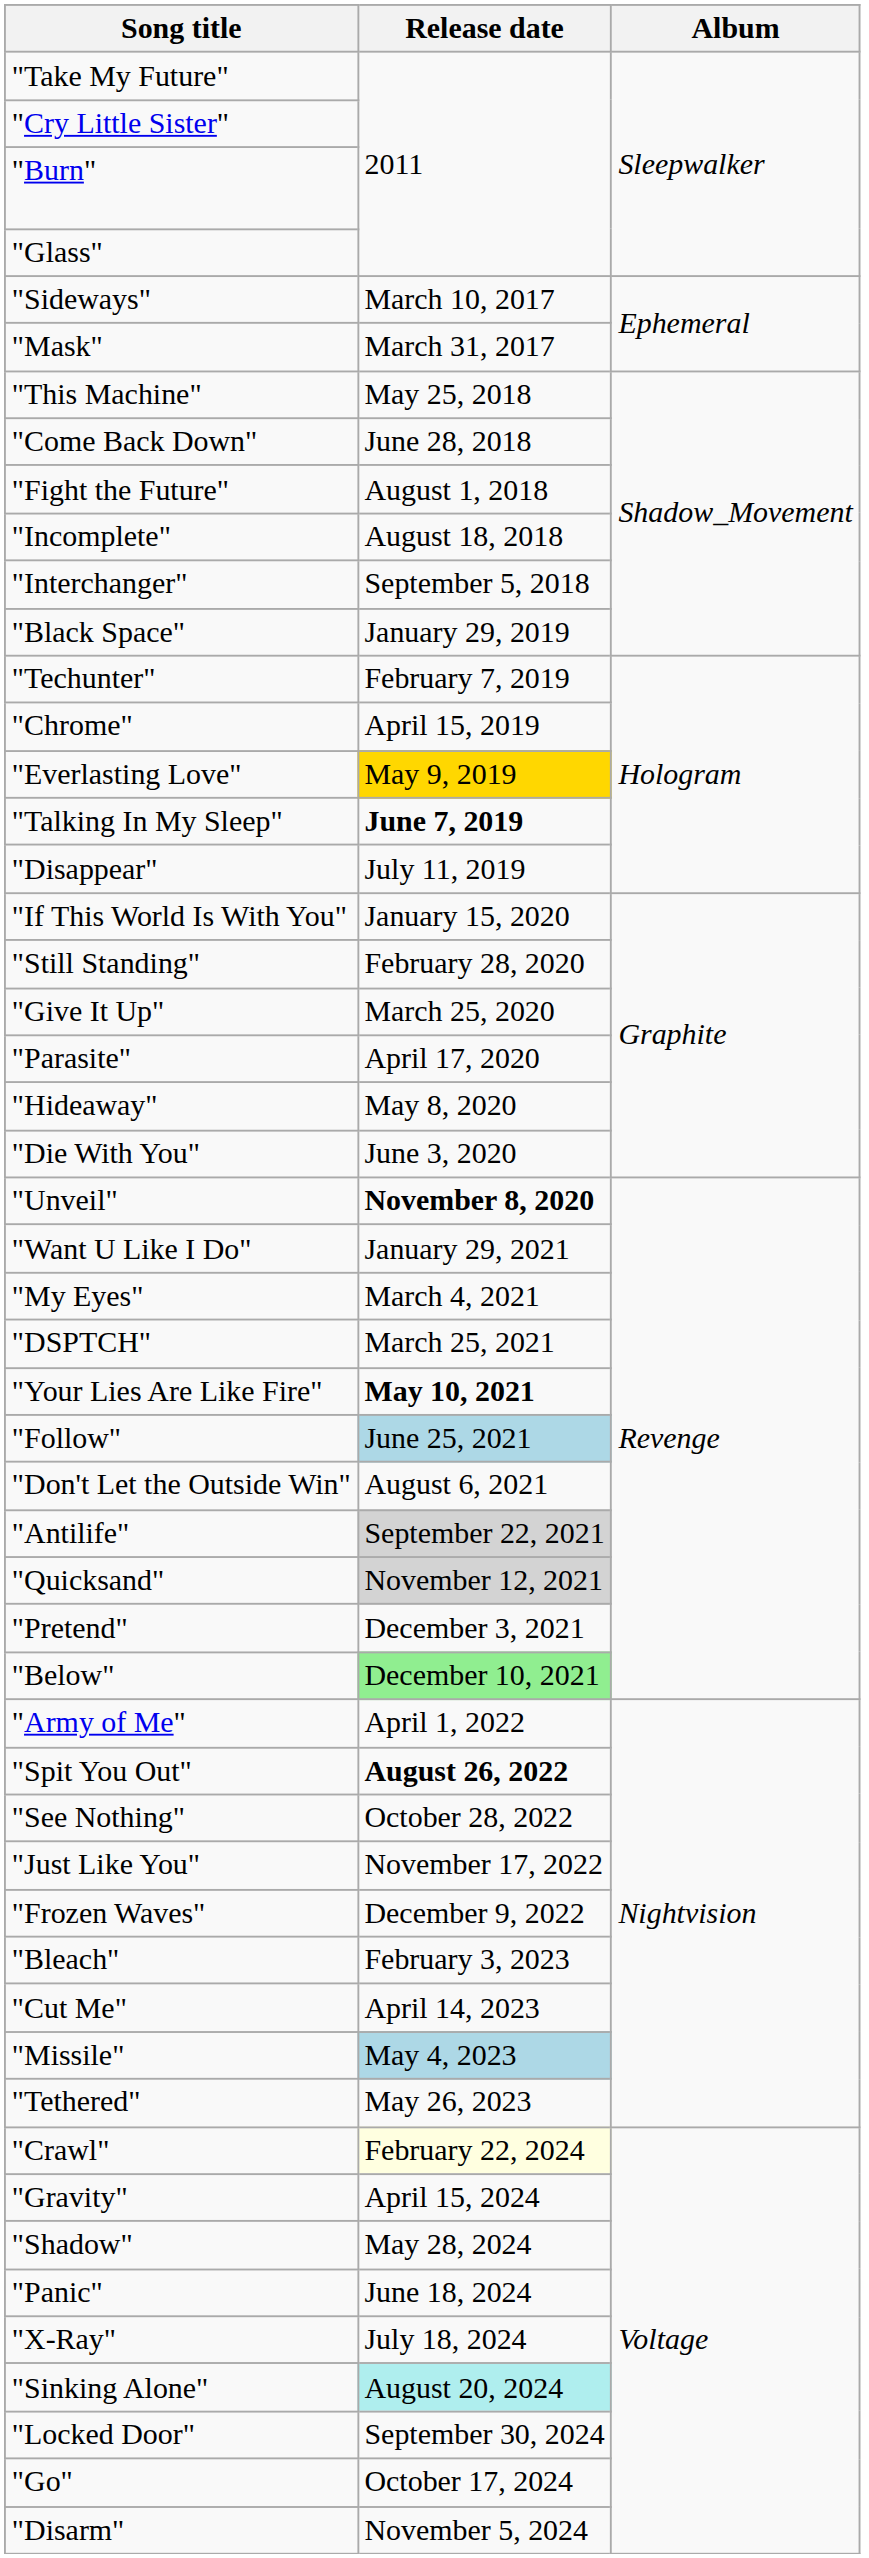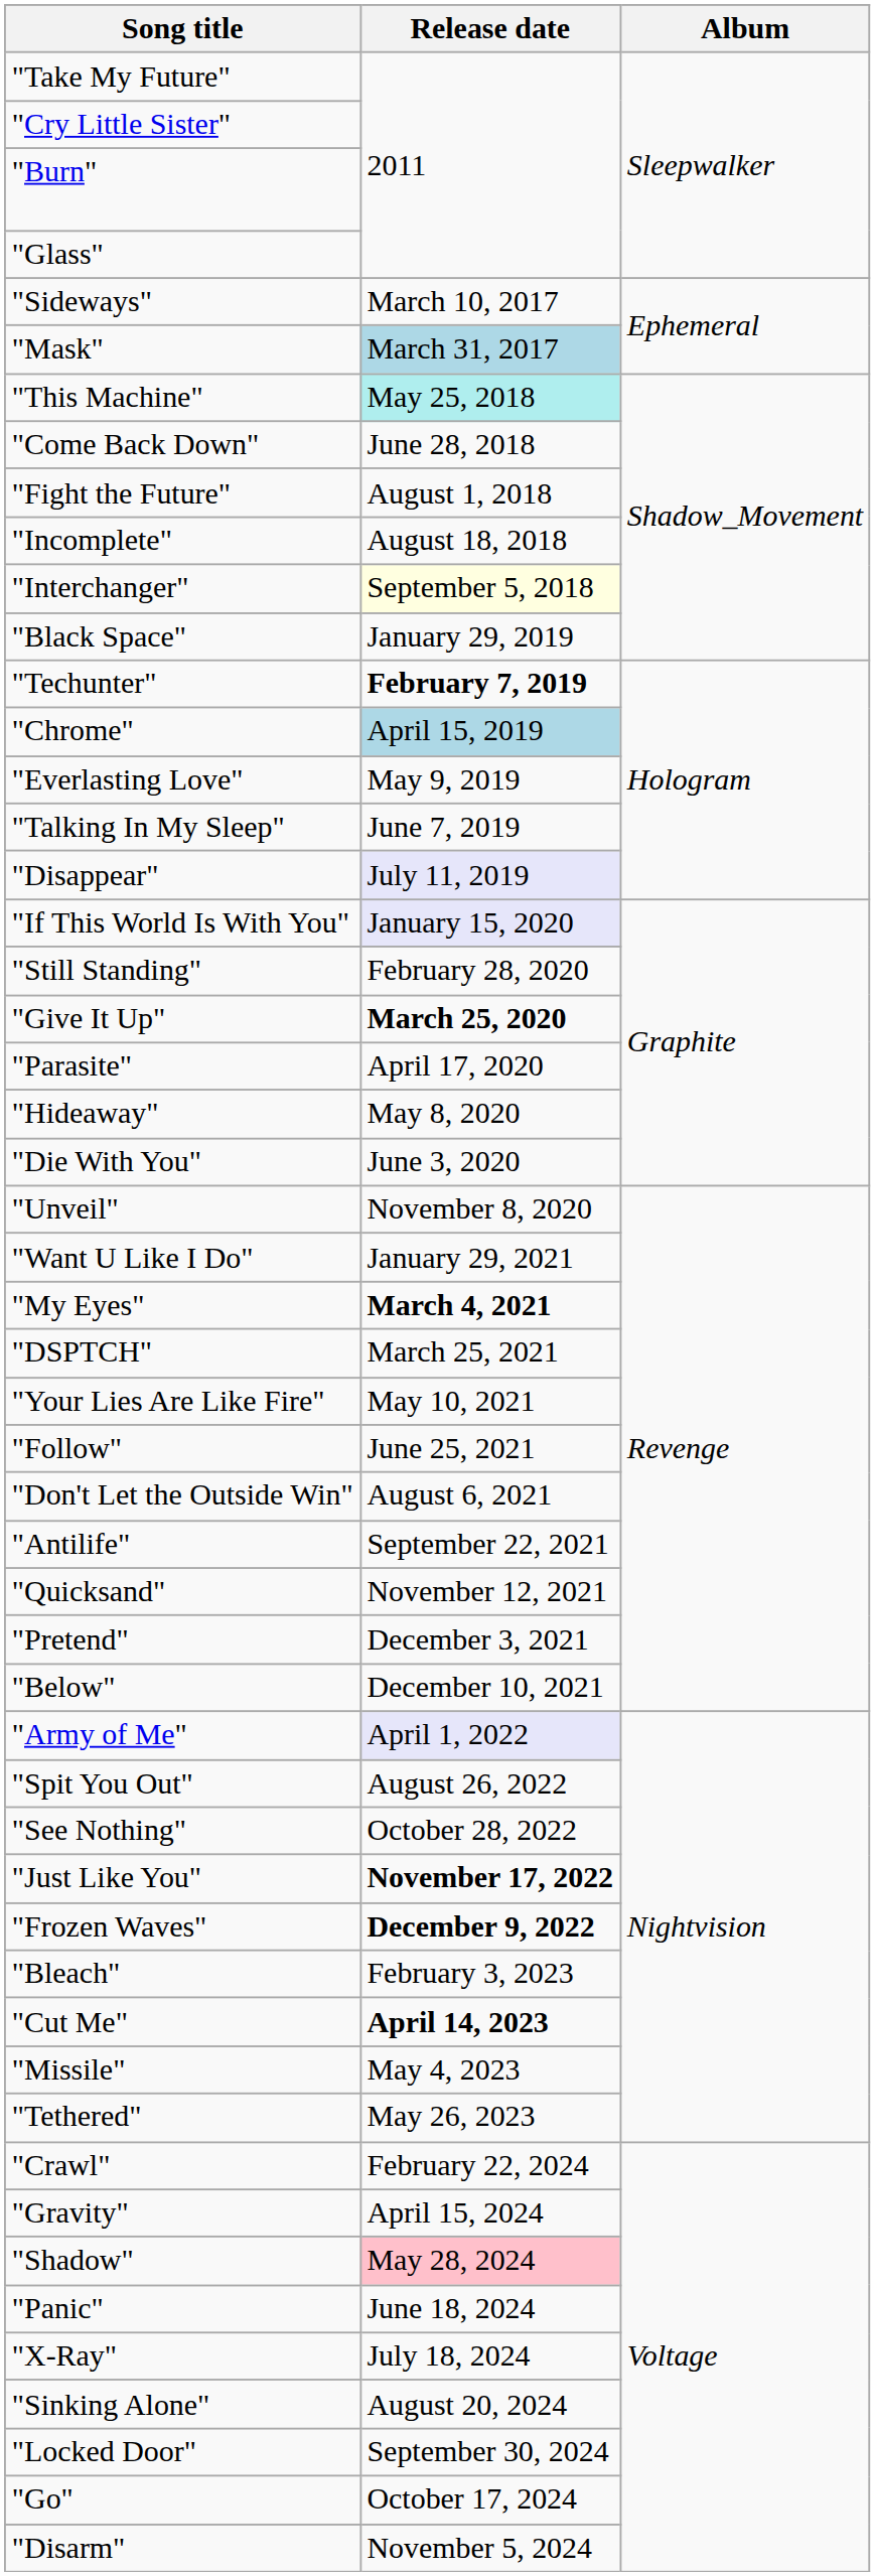"Mask" | Release date: no background -> lightblue background
"This Machine" | Release date: no background -> paleturquoise background
"Interchanger" | Release date: no background -> lightyellow background
"Techunter" | Release date: normal -> bold
"Chrome" | Release date: no background -> lightblue background
"Everlasting Love" | Release date: gold background -> no background
"Talking In My Sleep" | Release date: bold -> normal
"Disappear" | Release date: no background -> lavender background
"If This World Is With You" | Release date: no background -> lavender background
"Give It Up" | Release date: normal -> bold
"Unveil" | Release date: bold -> normal
"My Eyes" | Release date: normal -> bold
"Your Lies Are Like Fire" | Release date: bold -> normal
"Follow" | Release date: lightblue background -> no background
"Antilife" | Release date: lightgrey background -> no background
"Quicksand" | Release date: lightgrey background -> no background
"Below" | Release date: lightgreen background -> no background
"Army of Me" | Release date: no background -> lavender background
"Spit You Out" | Release date: bold -> normal
"Just Like You" | Release date: normal -> bold
"Frozen Waves" | Release date: normal -> bold
"Cut Me" | Release date: normal -> bold
"Missile" | Release date: lightblue background -> no background
"Crawl" | Release date: lightyellow background -> no background
"Shadow" | Release date: no background -> pink background
"Sinking Alone" | Release date: paleturquoise background -> no background
